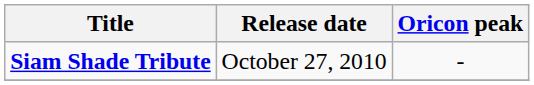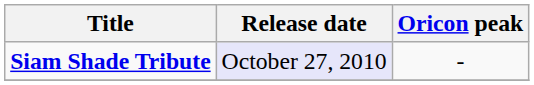Siam Shade Tribute | Release date: no background -> lavender background
